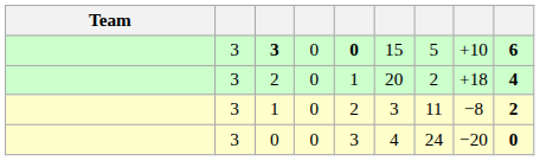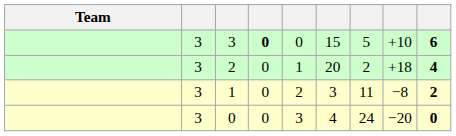row 2 | column 3: bold -> normal
row 2 | column 4: normal -> bold
row 2 | column 5: bold -> normal
